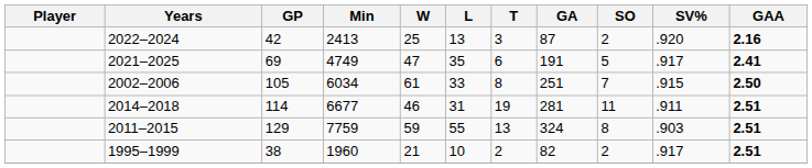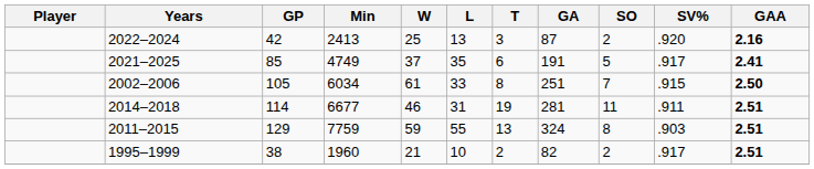2021–2025 | GP: 69 -> 85
2021–2025 | W: 47 -> 37
